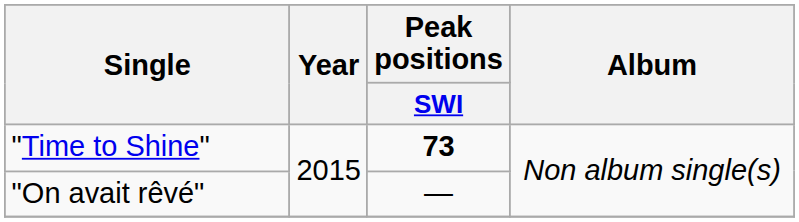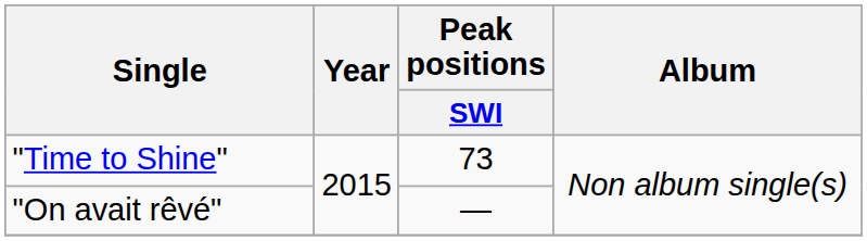"Time to Shine" | Peak positions / SWI: bold -> normal
